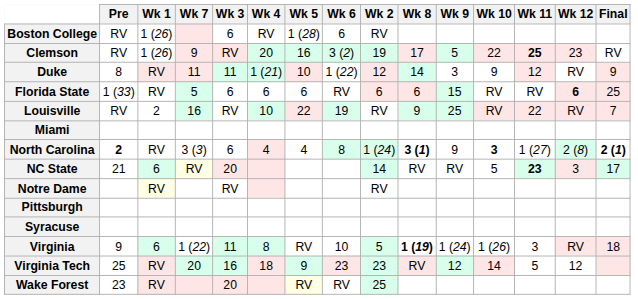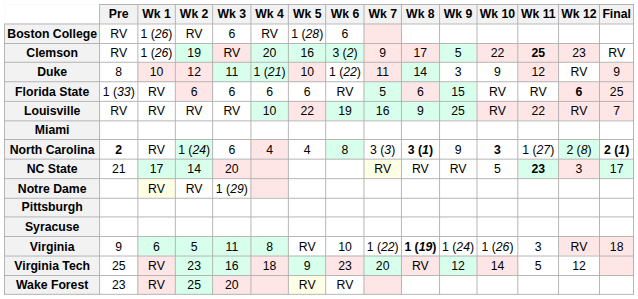columns swapped: Wk 2 <-> Wk 7
Duke | Wk 1: RV -> 10
Louisville | Wk 1: 2 -> RV
NC State | Wk 1: 6 -> 17
Notre Dame | Wk 3: RV -> 1 (29)
